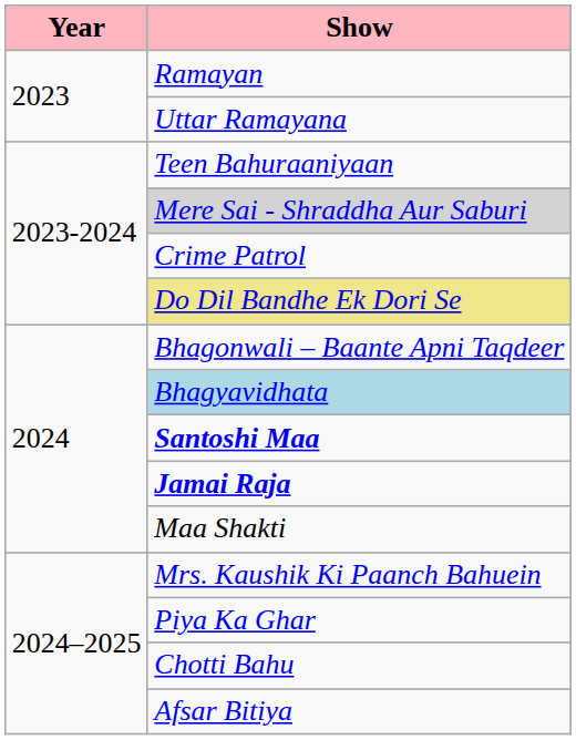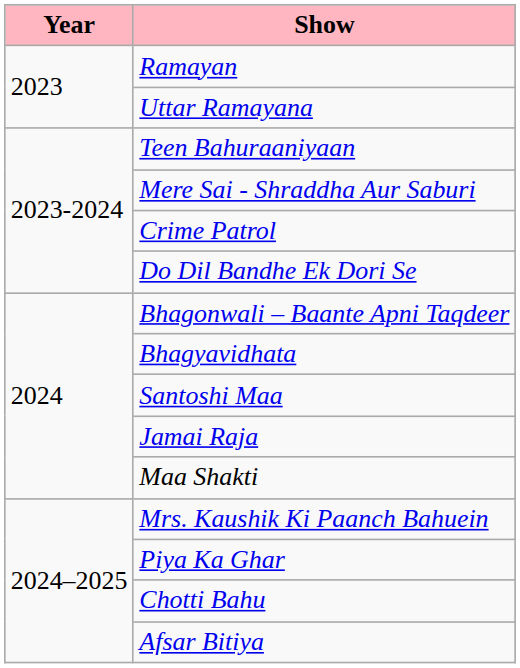Mere Sai - Shraddha Aur Saburi | Show: lightgrey background -> no background
Do Dil Bandhe Ek Dori Se | Show: khaki background -> no background
Bhagyavidhata | Show: lightblue background -> no background
Santoshi Maa | Show: bold -> normal
Jamai Raja | Show: bold -> normal
